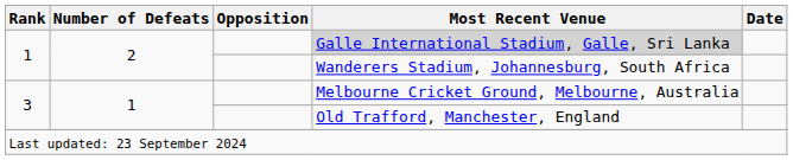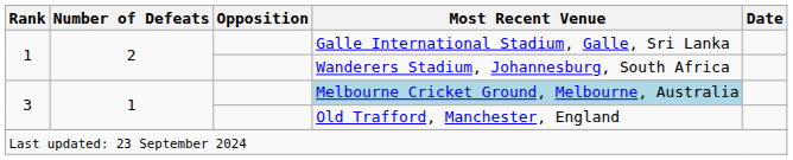Galle International Stadium, Galle, Sri Lanka | Most Recent Venue: lightgrey background -> no background
Melbourne Cricket Ground, Melbourne, Australia | Most Recent Venue: no background -> lightblue background
